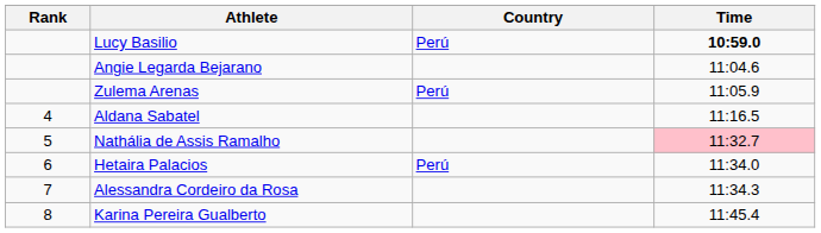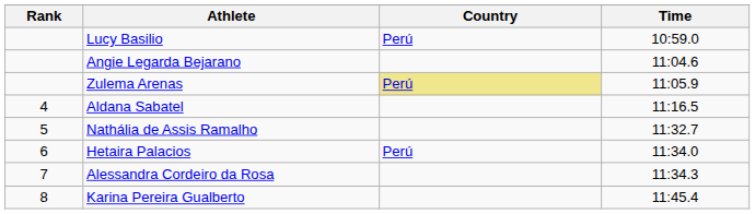Lucy Basilio | Time: bold -> normal
Zulema Arenas | Country: no background -> khaki background
Nathália de Assis Ramalho | Time: pink background -> no background
